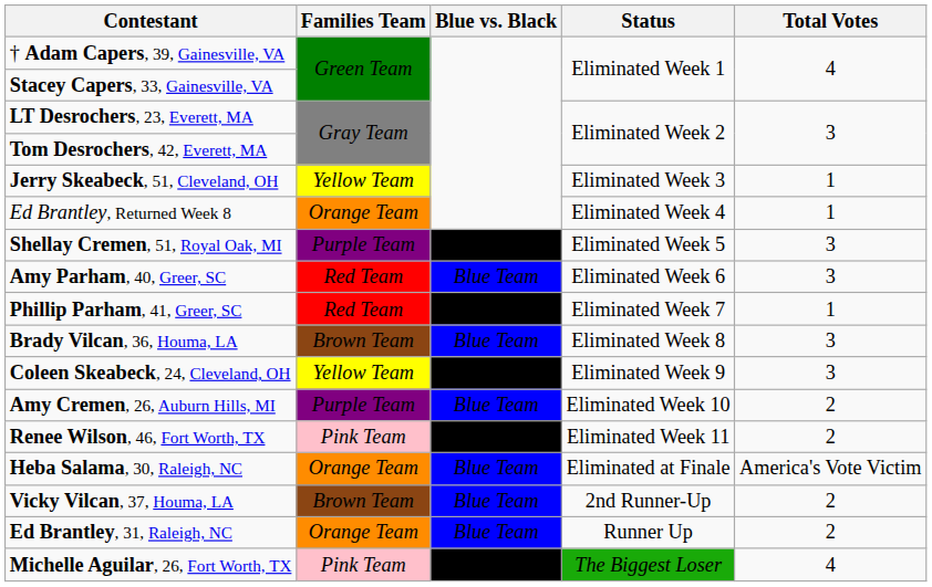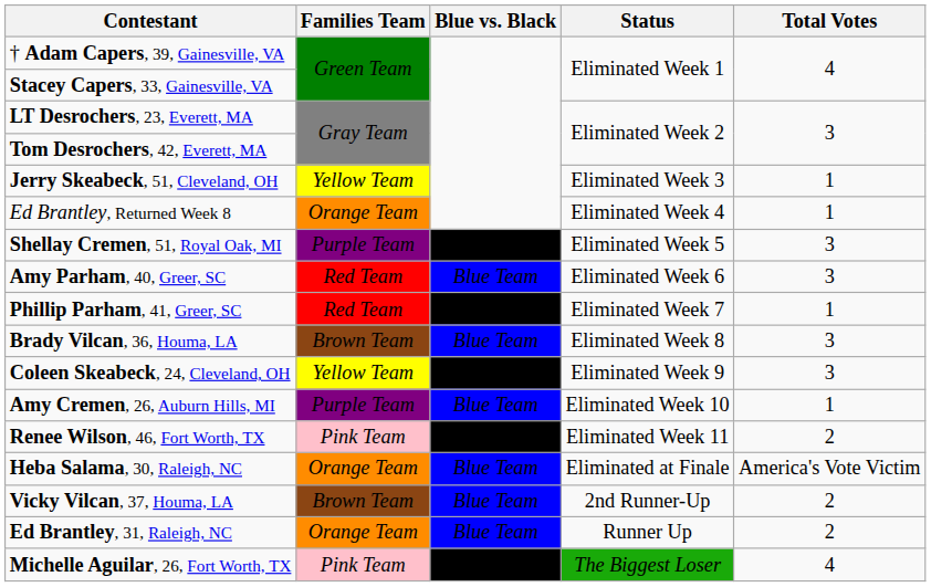Amy Cremen, 26, Auburn Hills, MI | Total Votes: 2 -> 1
